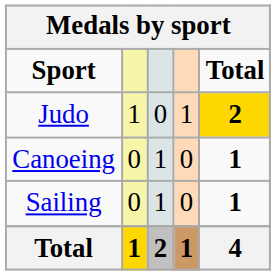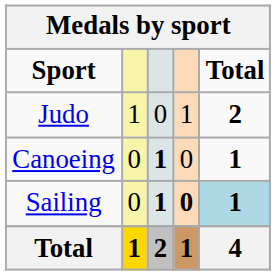Judo | Total: gold background -> no background
Canoeing | column 3: normal -> bold
Sailing | column 3: normal -> bold
Sailing | column 4: normal -> bold
Sailing | Total: no background -> lightblue background
